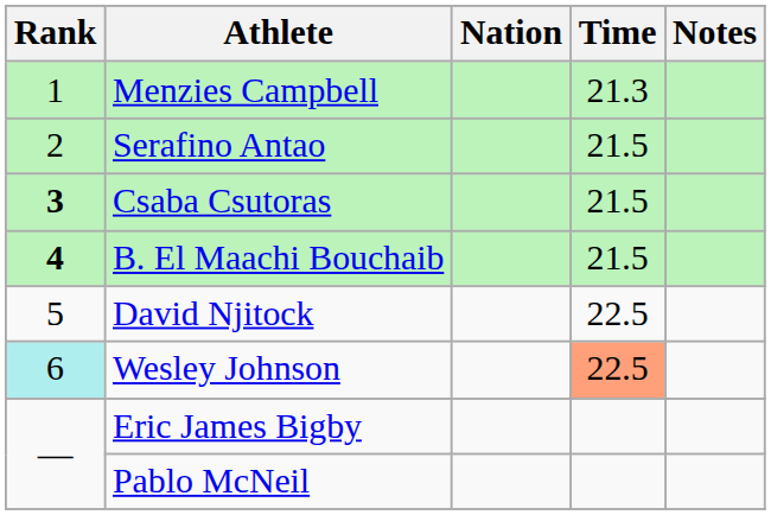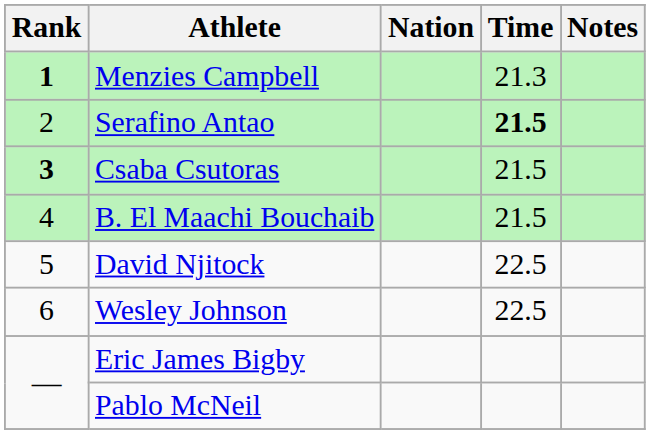Menzies Campbell | Rank: normal -> bold
Serafino Antao | Time: normal -> bold
B. El Maachi Bouchaib | Rank: bold -> normal
Wesley Johnson | Rank: paleturquoise background -> no background
Wesley Johnson | Time: lightsalmon background -> no background
